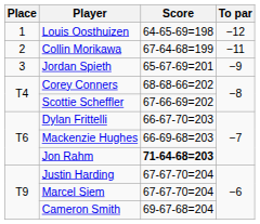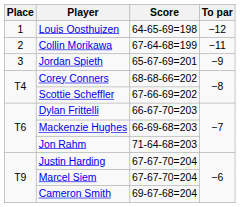Jon Rahm | Score: bold -> normal
